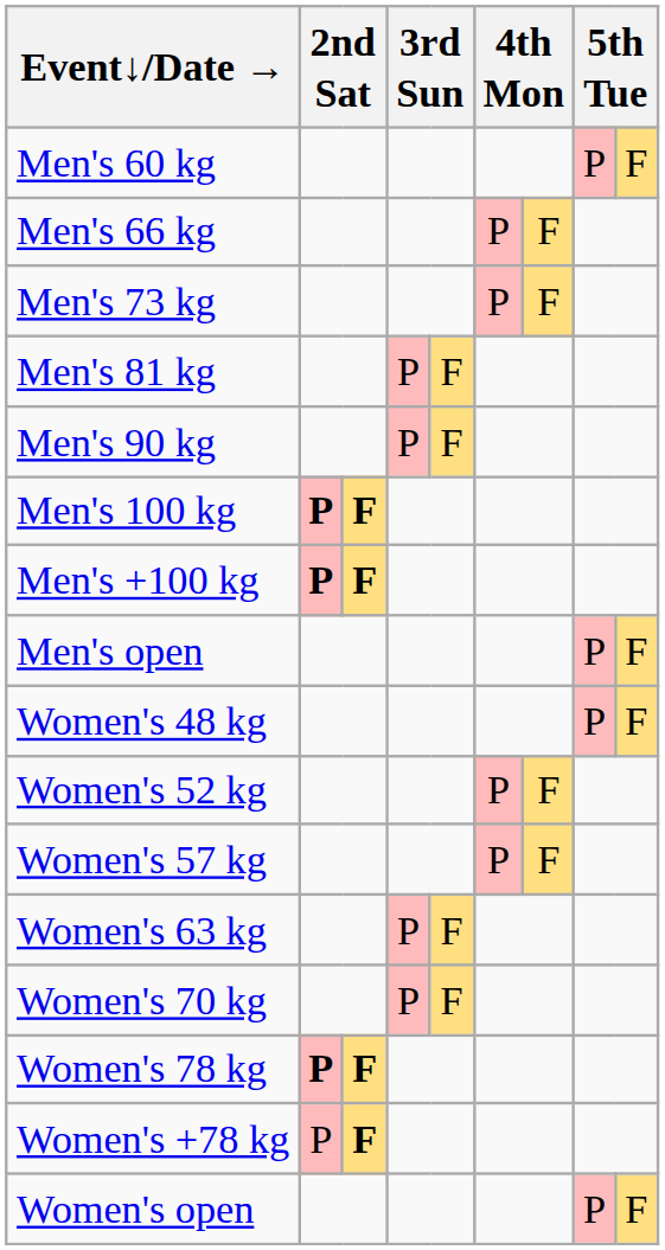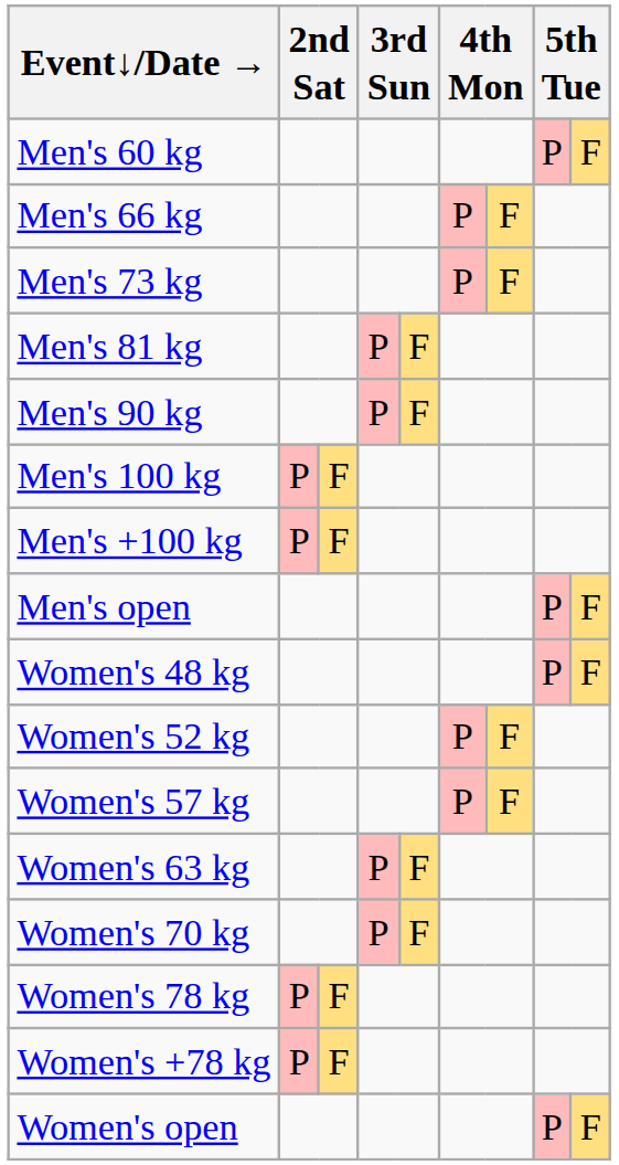Men's 100 kg | column 2: bold -> normal
Men's 100 kg | column 3: bold -> normal
Men's +100 kg | column 2: bold -> normal
Men's +100 kg | column 3: bold -> normal
Women's 78 kg | column 2: bold -> normal
Women's 78 kg | column 3: bold -> normal
Women's +78 kg | column 3: bold -> normal
